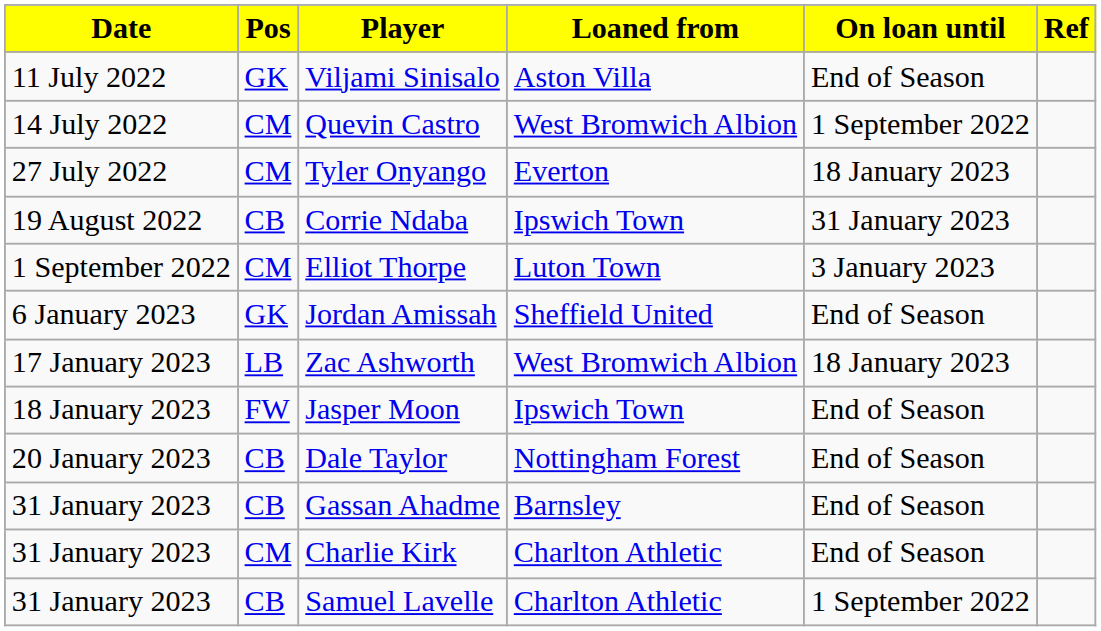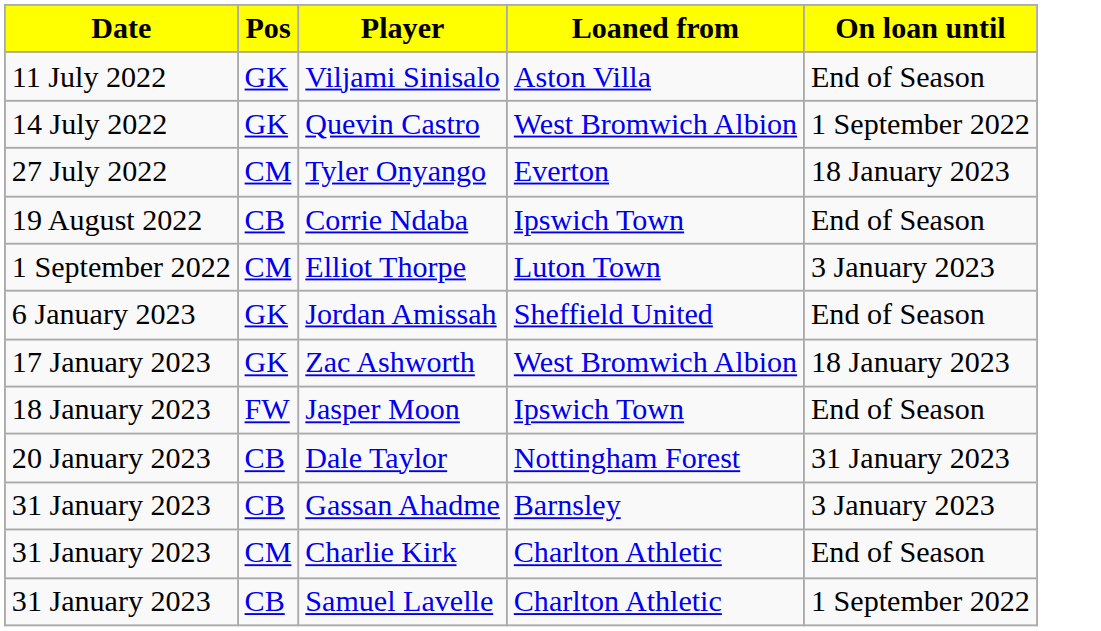- column: Ref
Quevin Castro | Pos: CM -> GK
Corrie Ndaba | On loan until: 31 January 2023 -> End of Season
Zac Ashworth | Pos: LB -> GK
Dale Taylor | On loan until: End of Season -> 31 January 2023
Gassan Ahadme | On loan until: End of Season -> 3 January 2023
